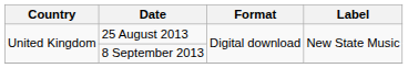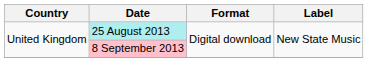25 August 2013 | Date: no background -> paleturquoise background
8 September 2013 | Date: no background -> pink background
